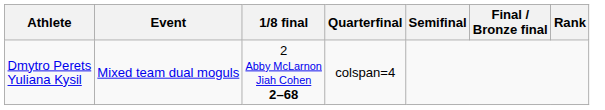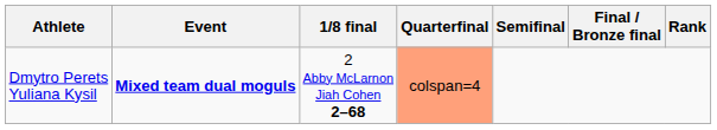Dmytro Perets Yuliana Kysil | Event: normal -> bold
Dmytro Perets Yuliana Kysil | Quarterfinal: no background -> lightsalmon background
